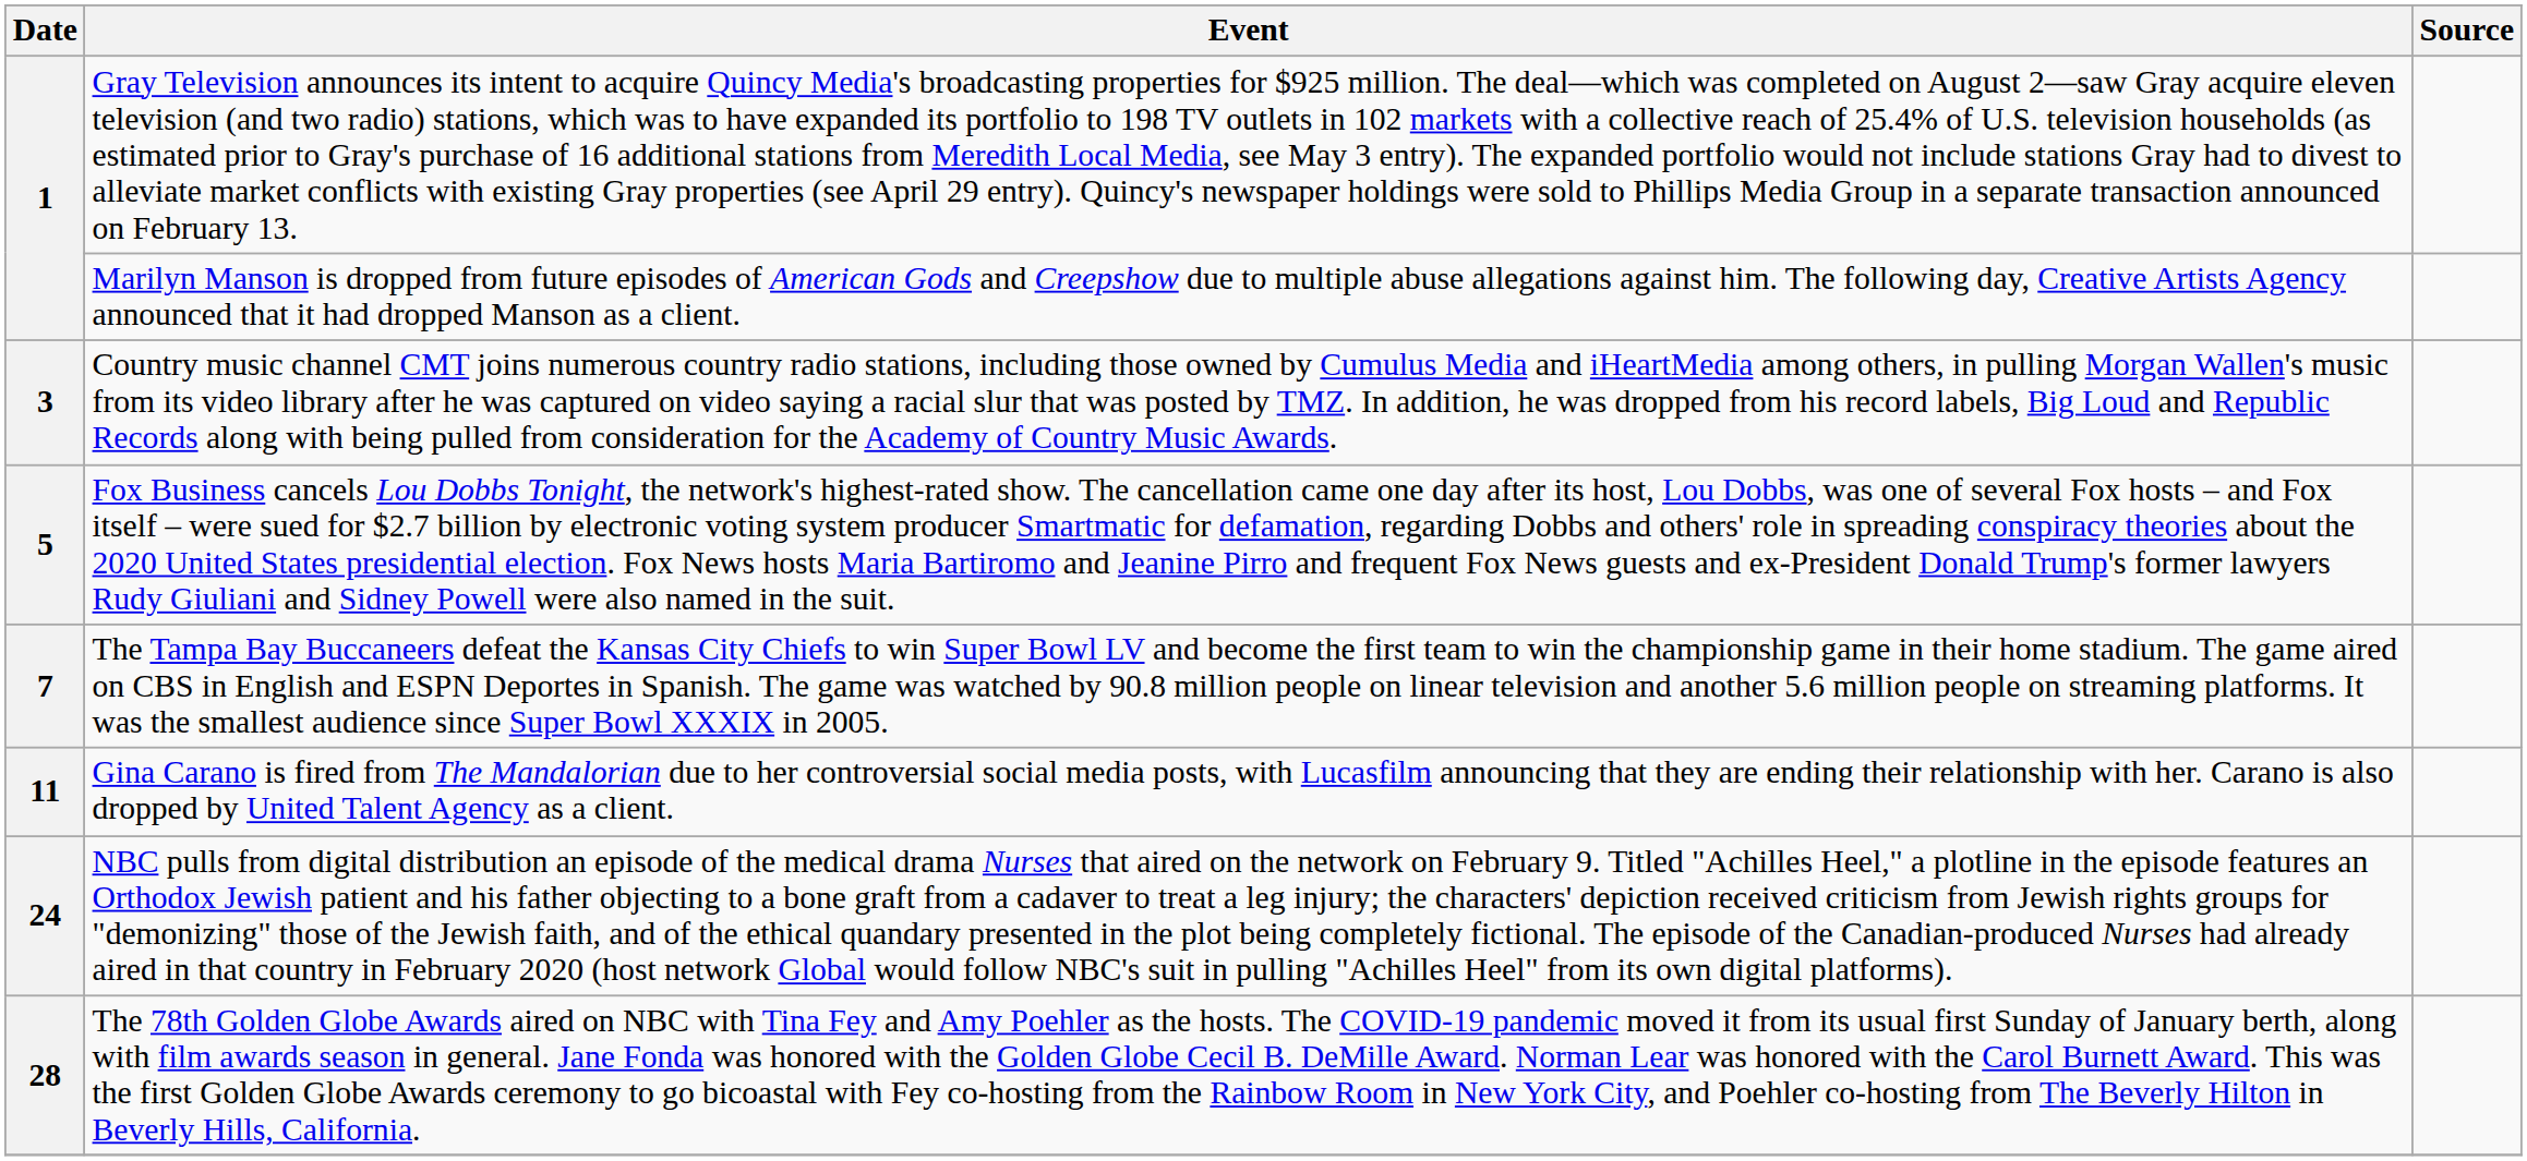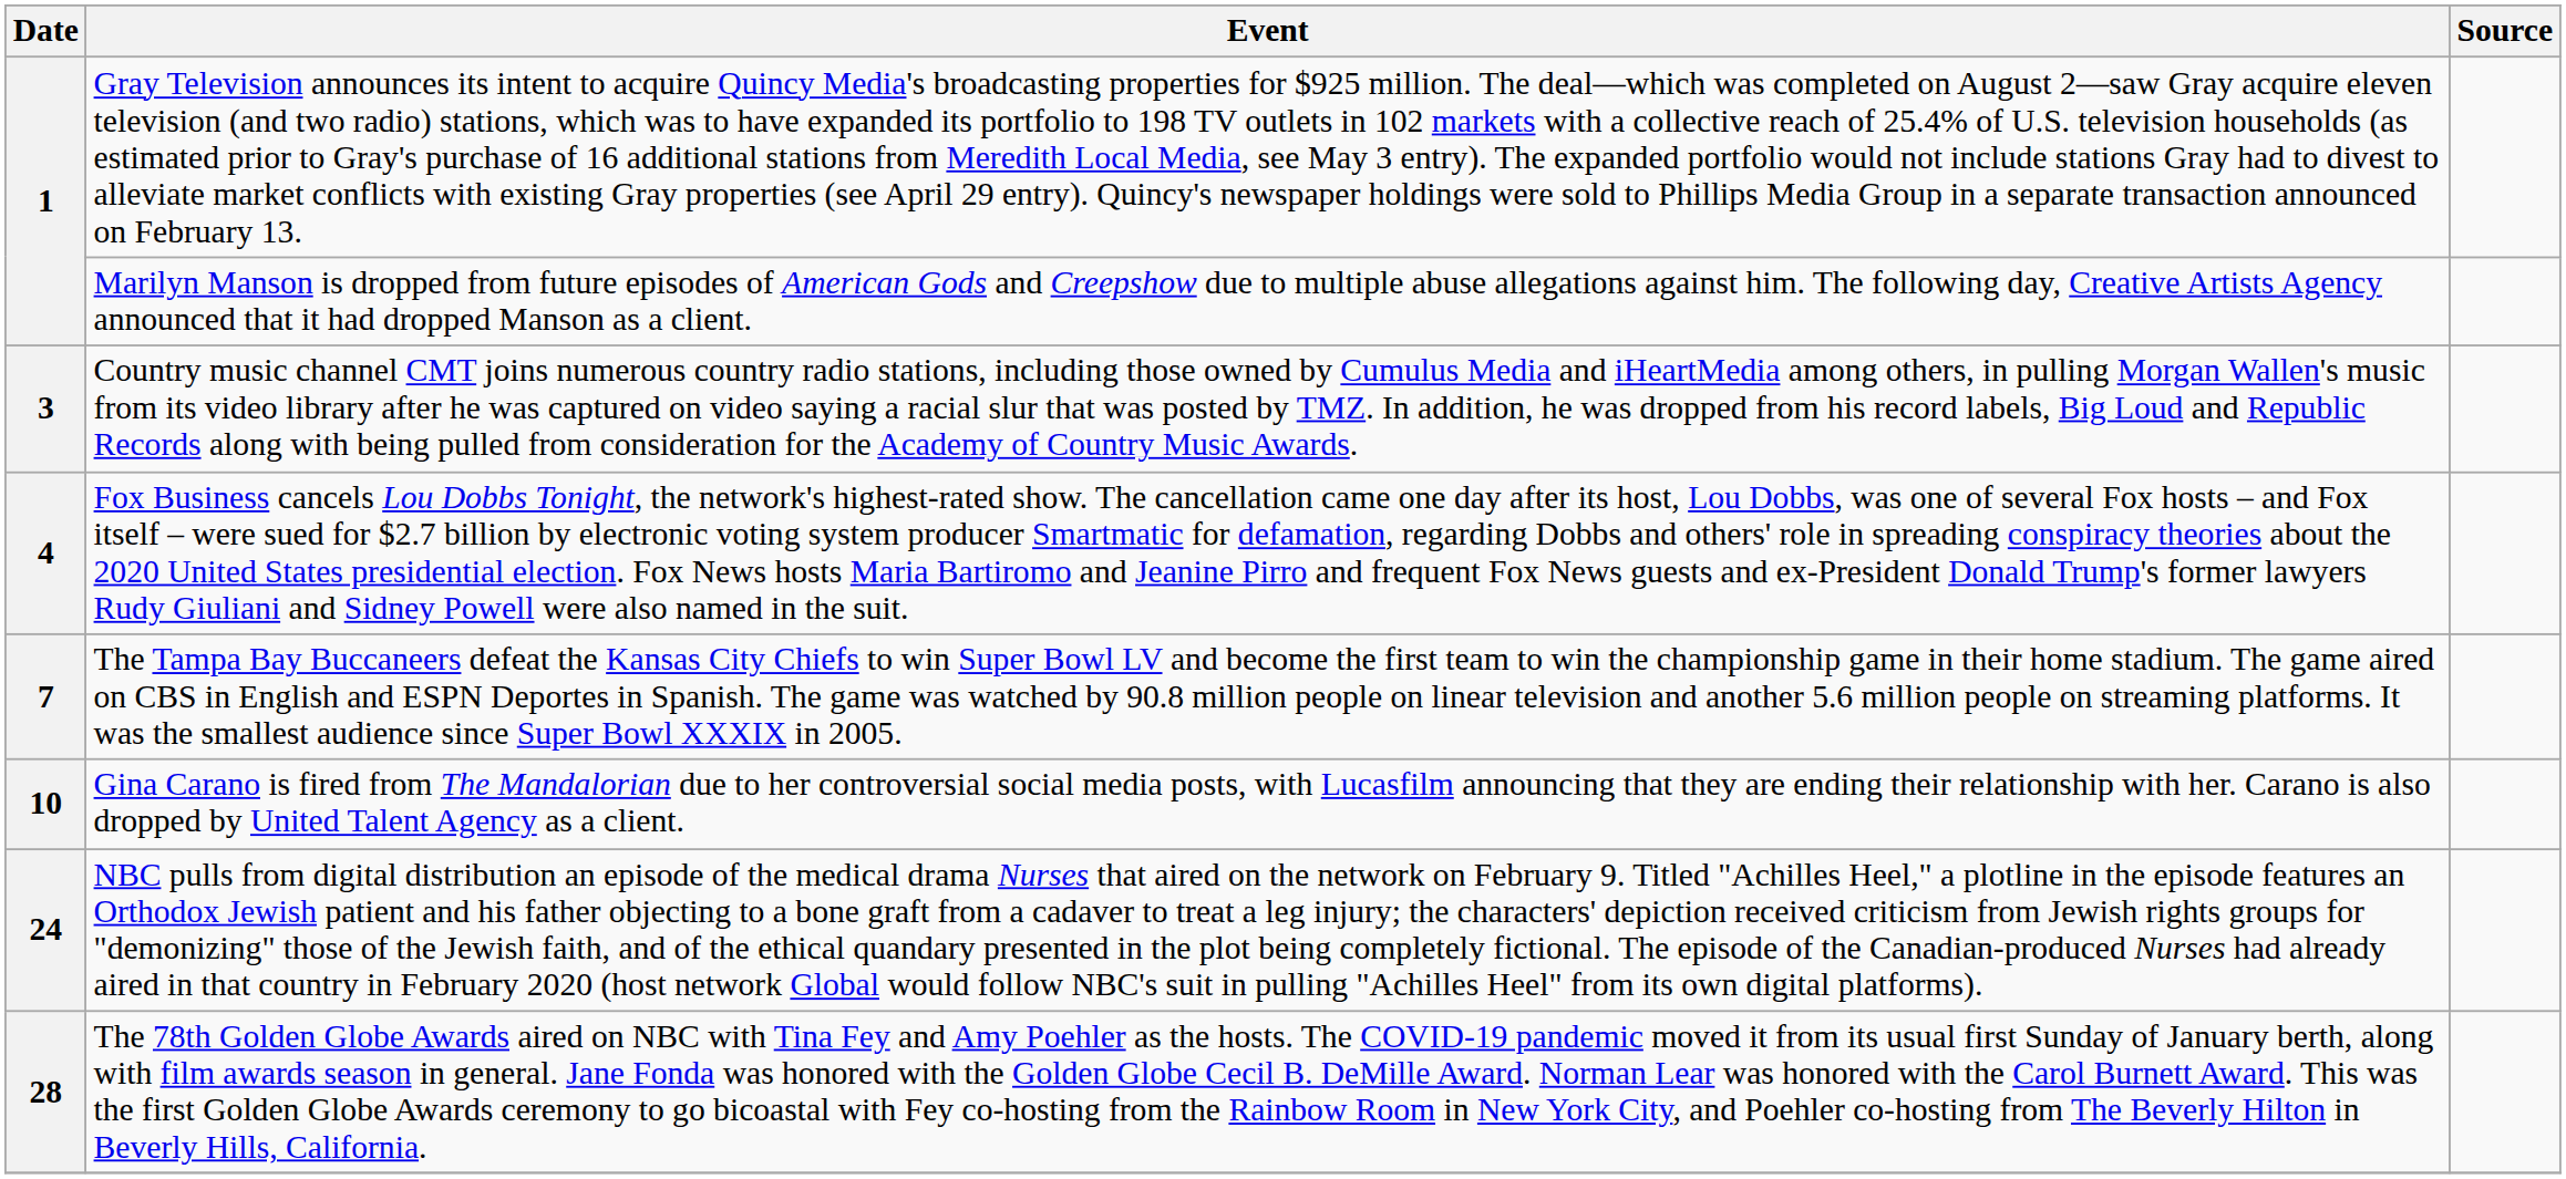row 5 | Date: 5 -> 4
row 7 | Date: 11 -> 10
